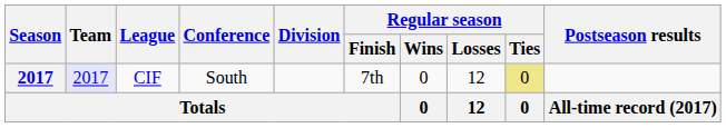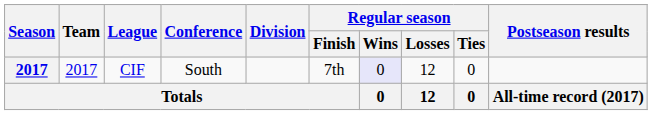CIF | Team: lavender background -> no background
CIF | Regular season / Wins: no background -> lavender background
CIF | Regular season / Ties: khaki background -> no background
